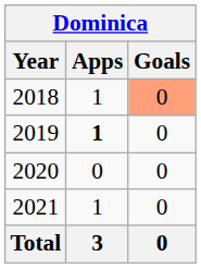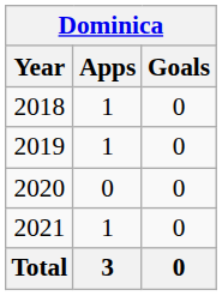2018 | Goals: lightsalmon background -> no background
2019 | Apps: bold -> normal
